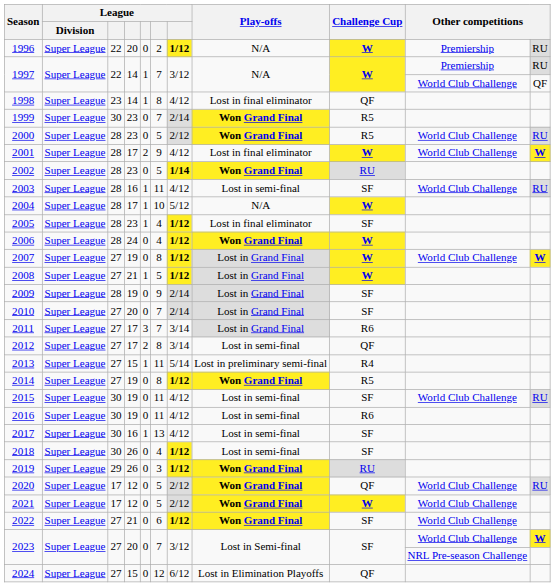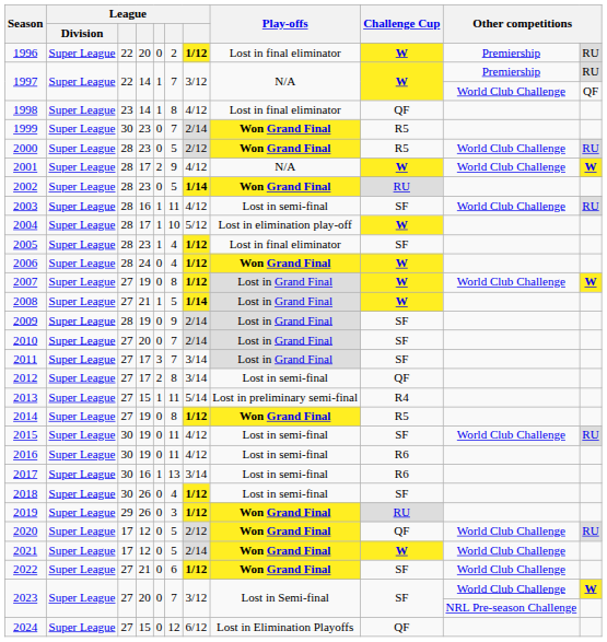1996 | Play-offs: N/A -> Lost in final eliminator
2001 | Play-offs: Lost in final eliminator -> N/A
2004 | Play-offs: N/A -> Lost in elimination play-off
2008 | column 7: 1/12 -> 1/14
2011 | Challenge Cup: R6 -> SF
2017 | column 7: 4/12 -> 3/14
2017 | Challenge Cup: SF -> R6
2021 | column 7: 2/12 -> 2/14
